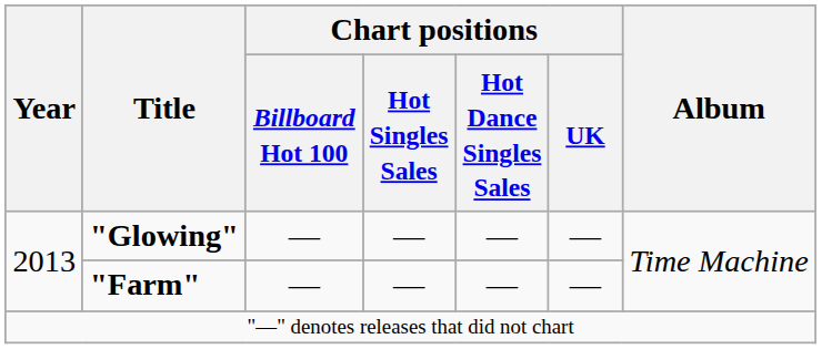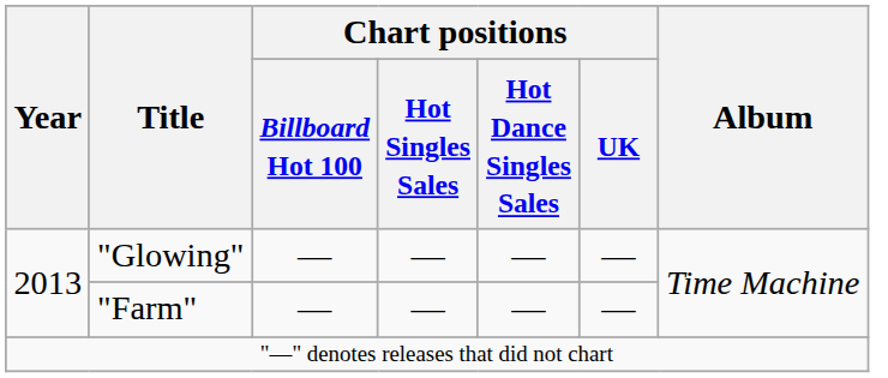"Glowing" | Title: bold -> normal
"Farm" | Title: bold -> normal
